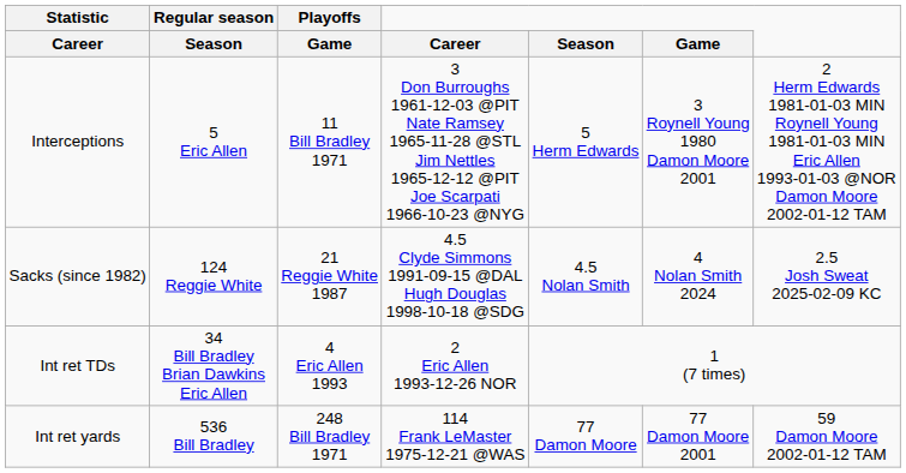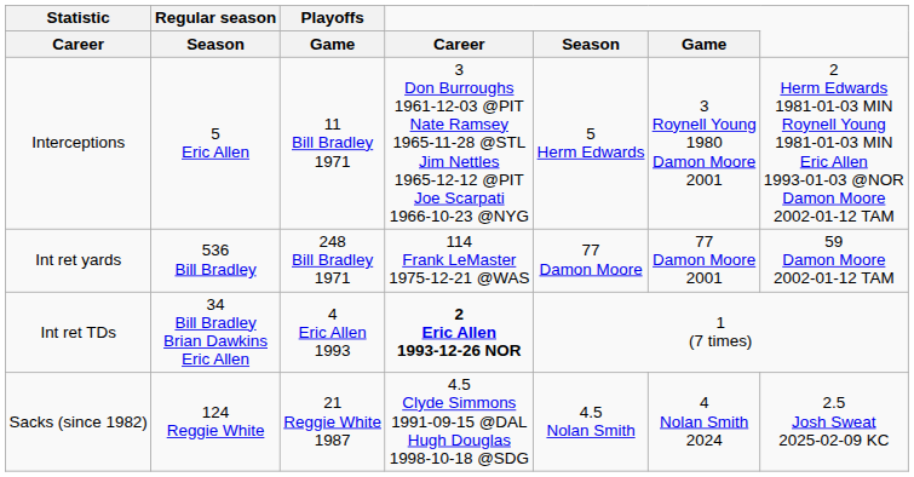rows swapped: Int ret yards <-> Sacks (since 1982)
Int ret TDs | Career: normal -> bold
